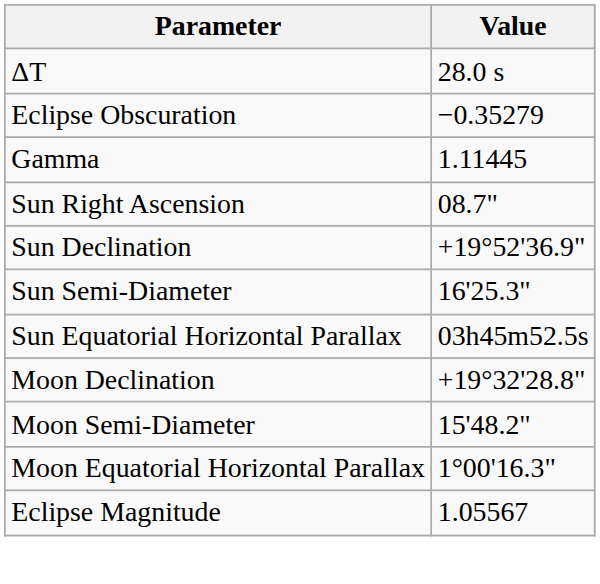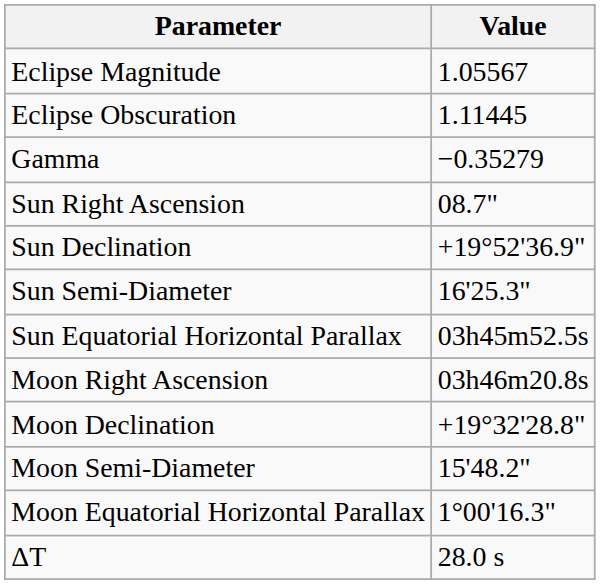rows swapped: Eclipse Magnitude <-> ΔT
Eclipse Obscuration | Value: −0.35279 -> 1.11445
Gamma | Value: 1.11445 -> −0.35279
+ row: Moon Right Ascension | 03h46m20.8s
